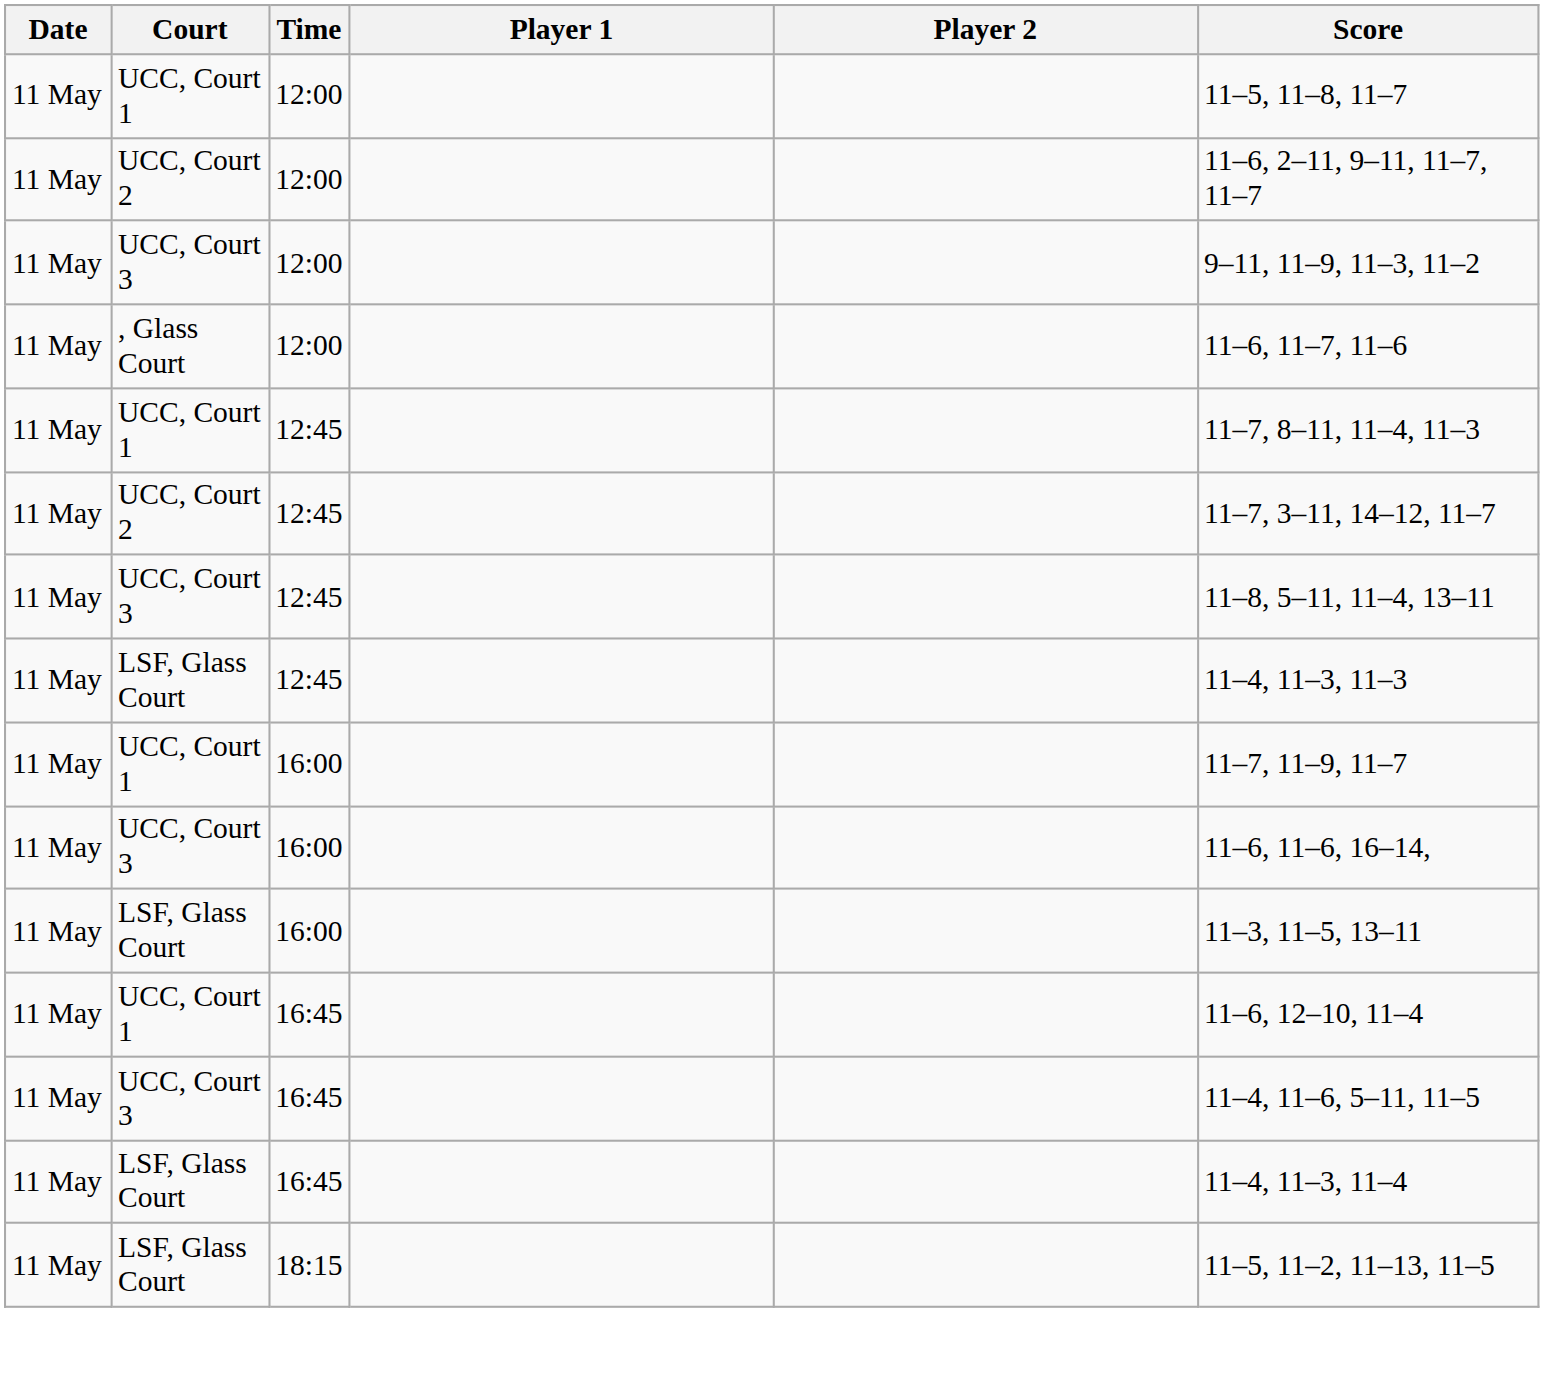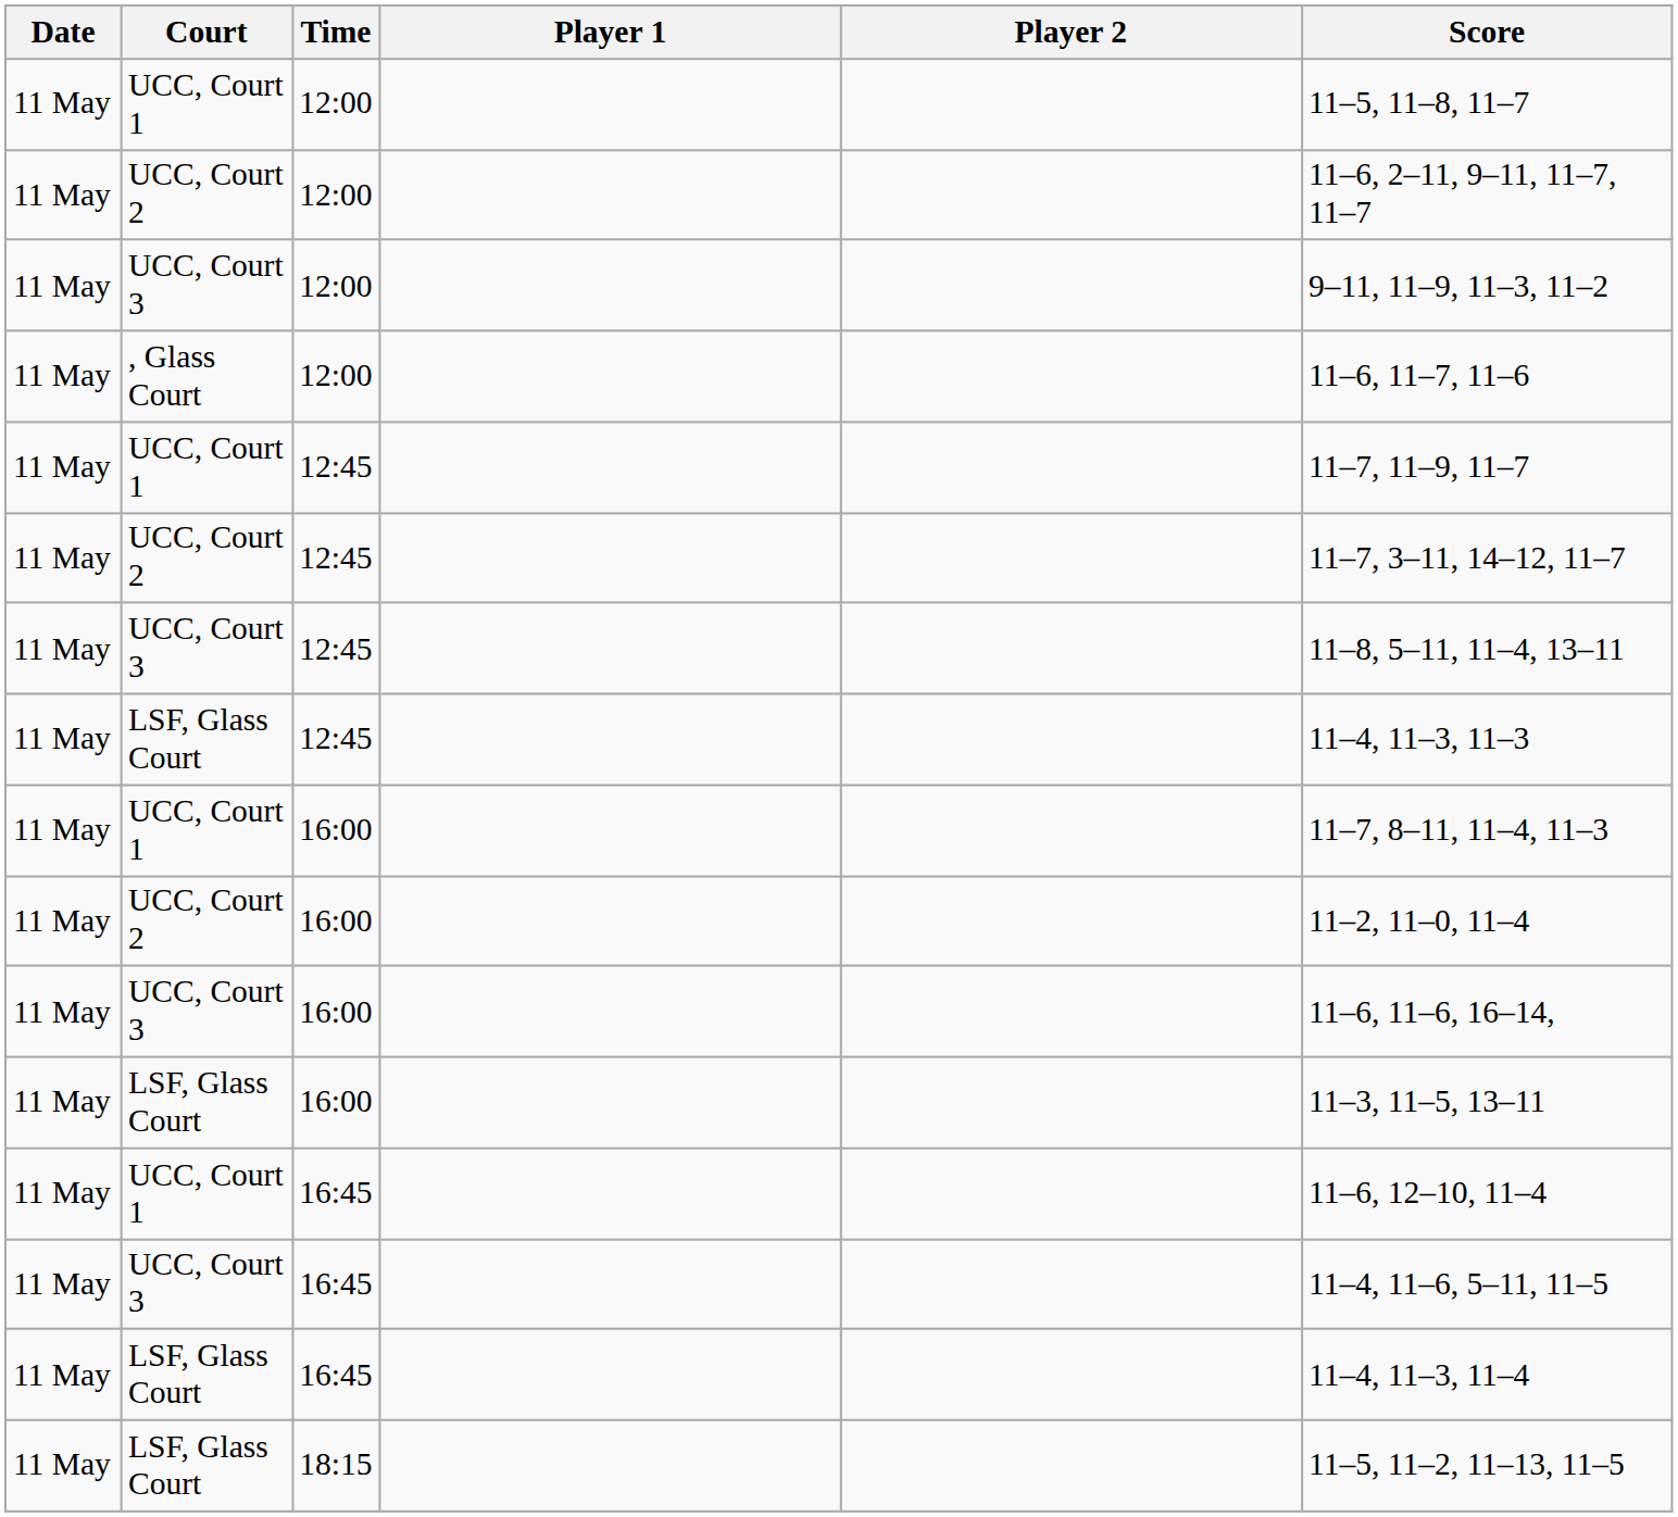UCC, Court 1 / 12:45 | Score: 11–7, 8–11, 11–4, 11–3 -> 11–7, 11–9, 11–7
UCC, Court 1 / 16:00 | Score: 11–7, 11–9, 11–7 -> 11–7, 8–11, 11–4, 11–3
+ row: 11 May | UCC, Court 2 | 16:00 | 11–2, 11–0, 11–4
